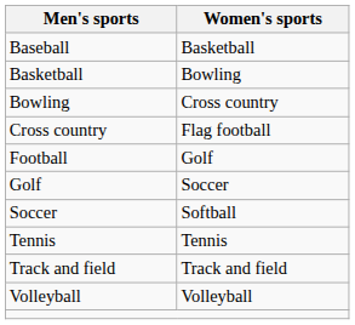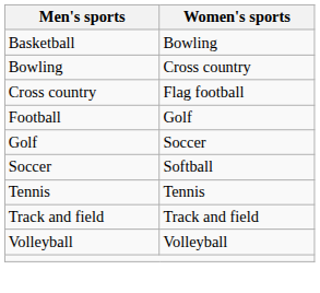- row: Baseball | Basketball
